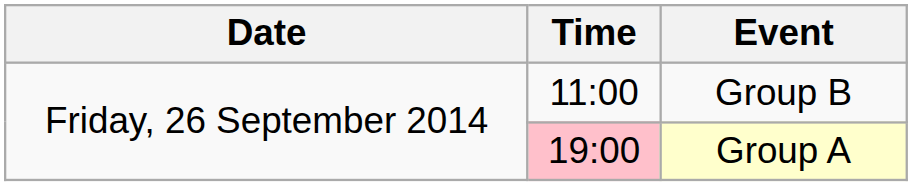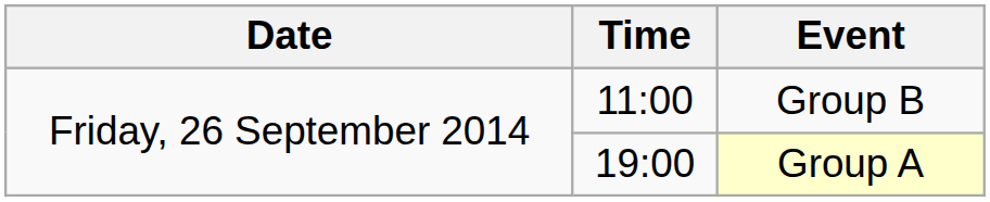Group A | Time: pink background -> no background
